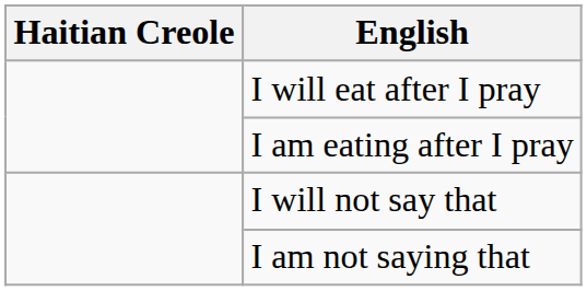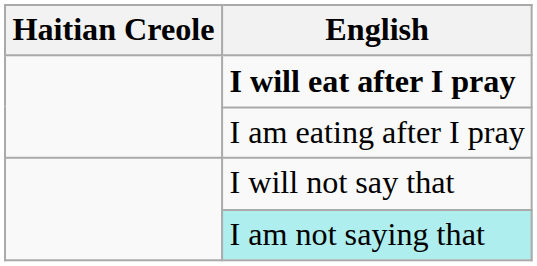I will eat after I pray | English: normal -> bold
I am not saying that | English: no background -> paleturquoise background
